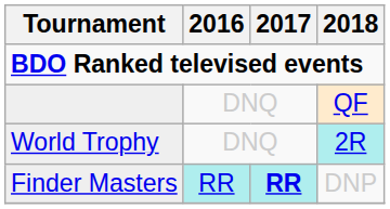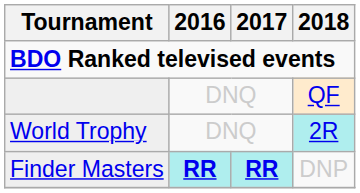Finder Masters | 2016: normal -> bold
